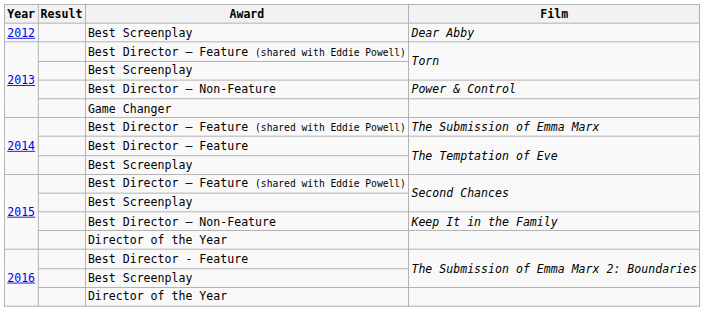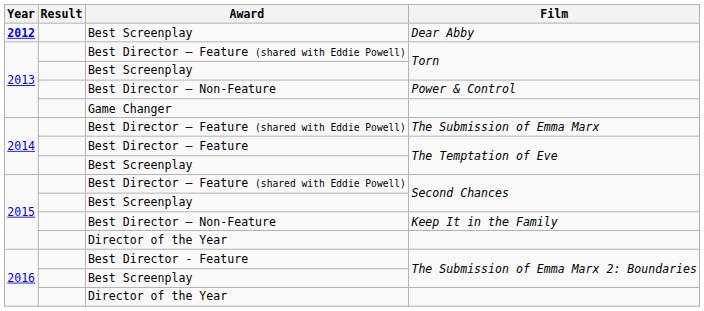Dear Abby | Year: normal -> bold
